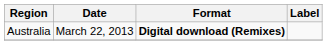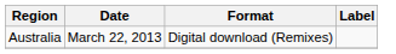Australia | Format: bold -> normal
